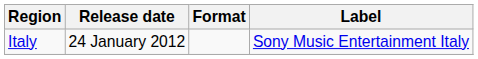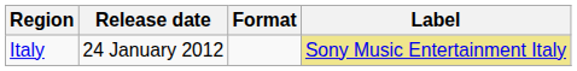Italy | Label: no background -> khaki background
